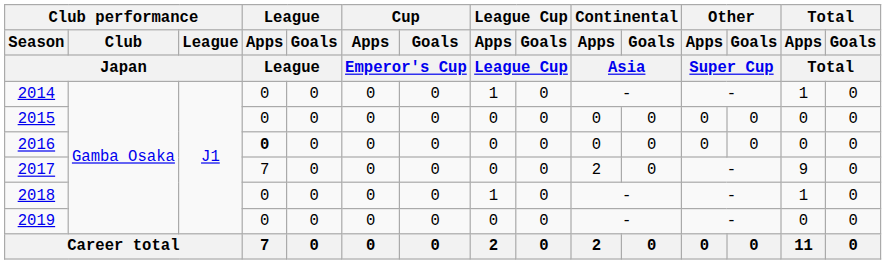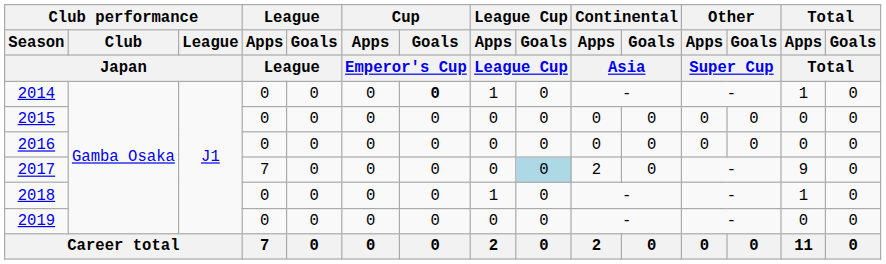2014 | Cup / Goals / Emperor's Cup: normal -> bold
2016 | League / Apps / League: bold -> normal
2017 | League Cup / Goals / League Cup: no background -> lightblue background
